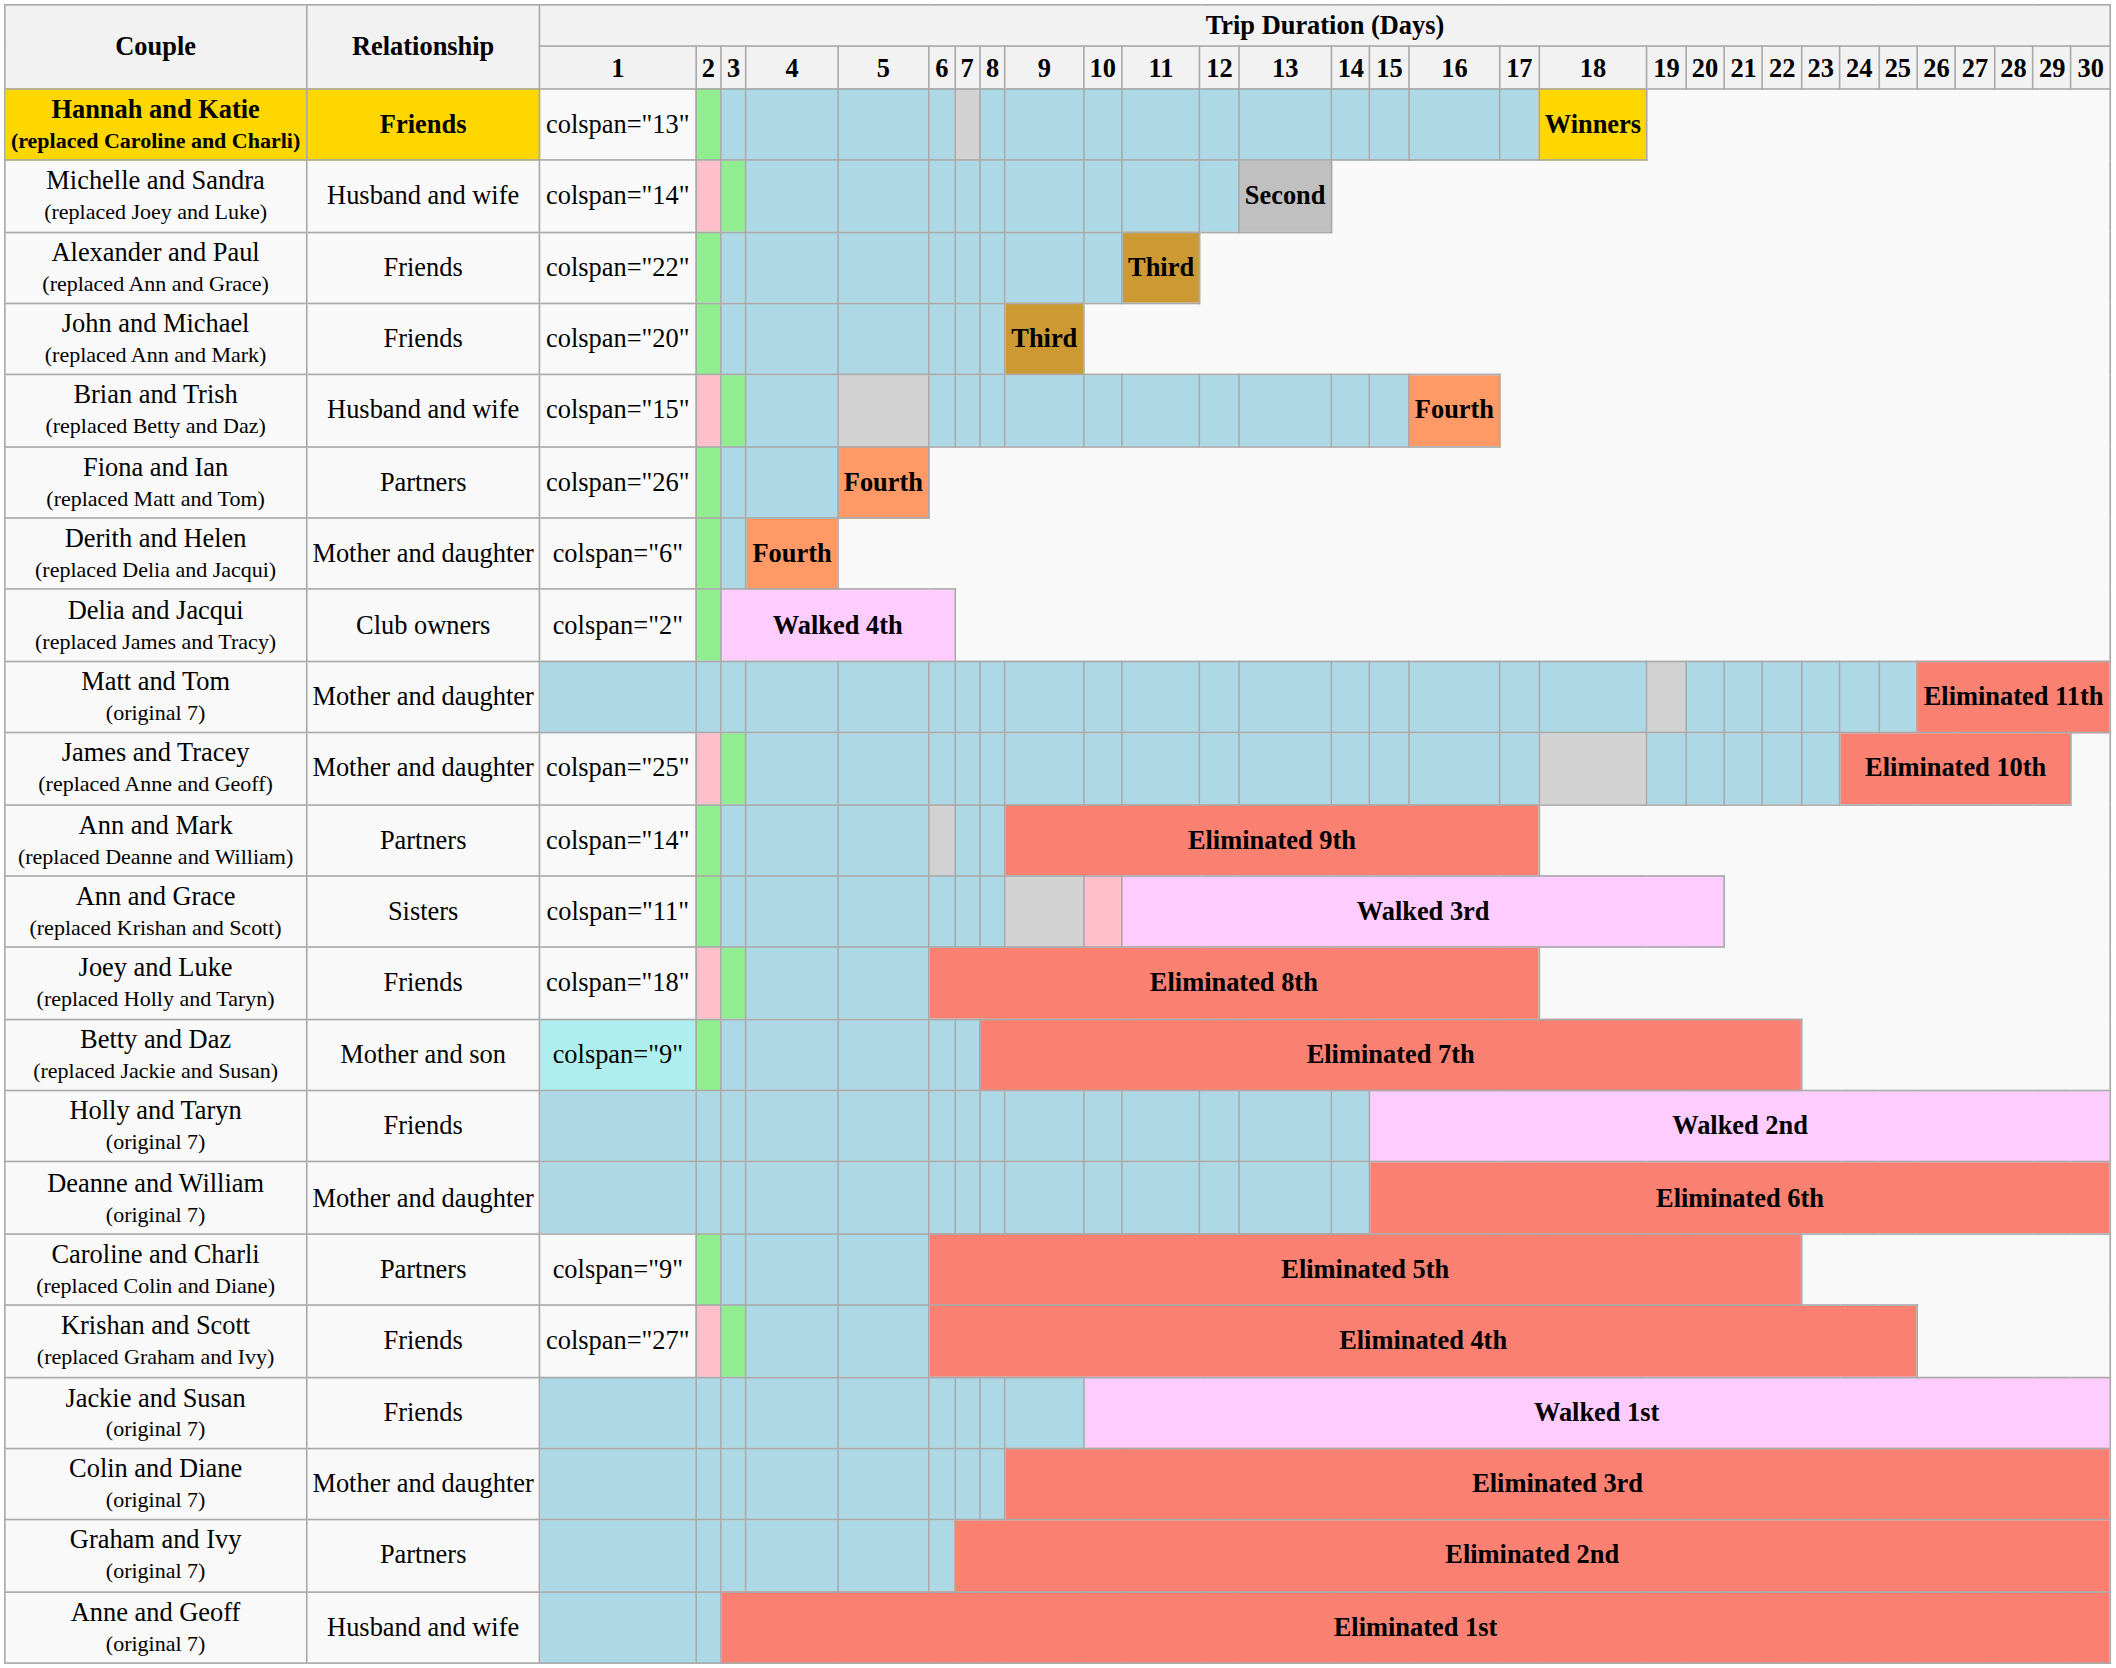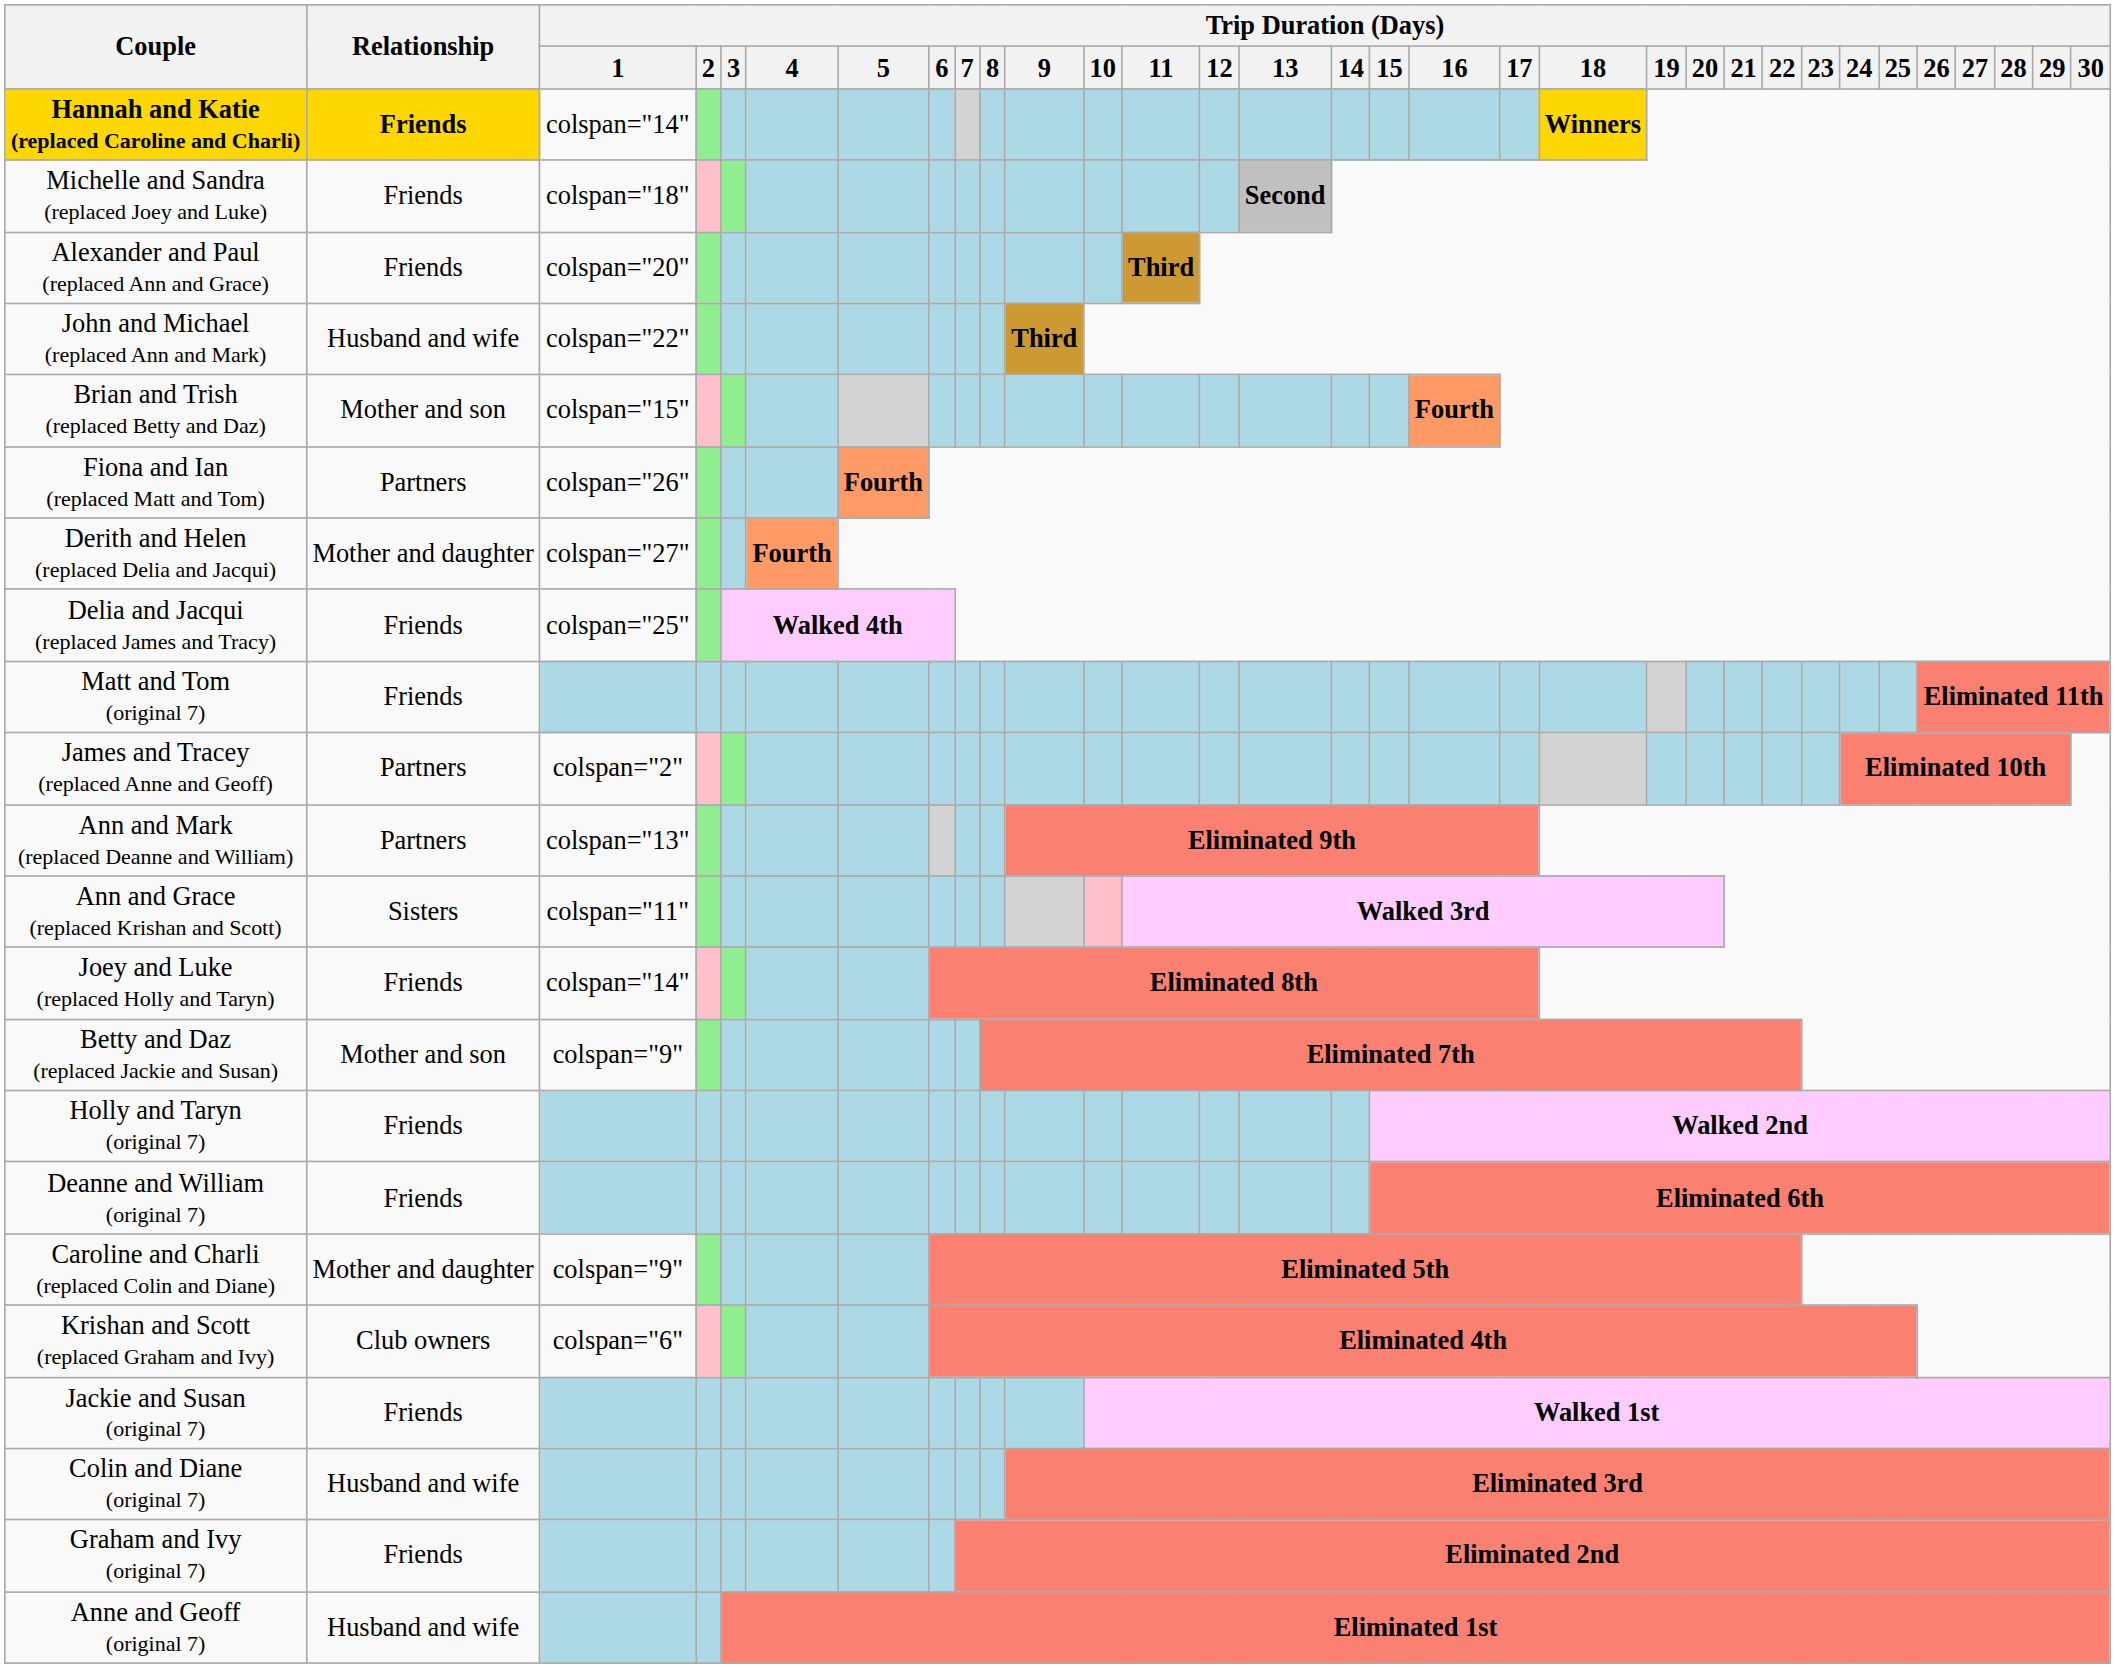Hannah and Katie (replaced Caroline and Charli) | Trip Duration (Days) / 1: colspan="13" -> colspan="14"
Michelle and Sandra (replaced Joey and Luke) | Relationship: Husband and wife -> Friends
Michelle and Sandra (replaced Joey and Luke) | Trip Duration (Days) / 1: colspan="14" -> colspan="18"
Alexander and Paul (replaced Ann and Grace) | Trip Duration (Days) / 1: colspan="22" -> colspan="20"
John and Michael (replaced Ann and Mark) | Relationship: Friends -> Husband and wife
John and Michael (replaced Ann and Mark) | Trip Duration (Days) / 1: colspan="20" -> colspan="22"
Brian and Trish (replaced Betty and Daz) | Relationship: Husband and wife -> Mother and son
Derith and Helen (replaced Delia and Jacqui) | Trip Duration (Days) / 1: colspan="6" -> colspan="27"
Delia and Jacqui (replaced James and Tracy) | Relationship: Club owners -> Friends
Delia and Jacqui (replaced James and Tracy) | Trip Duration (Days) / 1: colspan="2" -> colspan="25"
Matt and Tom (original 7) | Relationship: Mother and daughter -> Friends
James and Tracey (replaced Anne and Geoff) | Relationship: Mother and daughter -> Partners
James and Tracey (replaced Anne and Geoff) | Trip Duration (Days) / 1: colspan="25" -> colspan="2"
Ann and Mark (replaced Deanne and William) | Trip Duration (Days) / 1: colspan="14" -> colspan="13"
Joey and Luke (replaced Holly and Taryn) | Trip Duration (Days) / 1: colspan="18" -> colspan="14"
Betty and Daz (replaced Jackie and Susan) | Trip Duration (Days) / 1: paleturquoise background -> no background
Deanne and William (original 7) | Relationship: Mother and daughter -> Friends
Caroline and Charli (replaced Colin and Diane) | Relationship: Partners -> Mother and daughter
Krishan and Scott (replaced Graham and Ivy) | Relationship: Friends -> Club owners
Krishan and Scott (replaced Graham and Ivy) | Trip Duration (Days) / 1: colspan="27" -> colspan="6"
Colin and Diane (original 7) | Relationship: Mother and daughter -> Husband and wife
Graham and Ivy (original 7) | Relationship: Partners -> Friends
